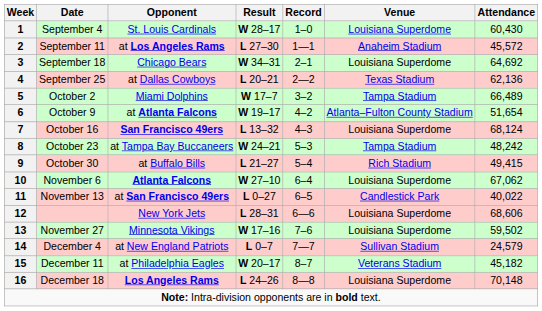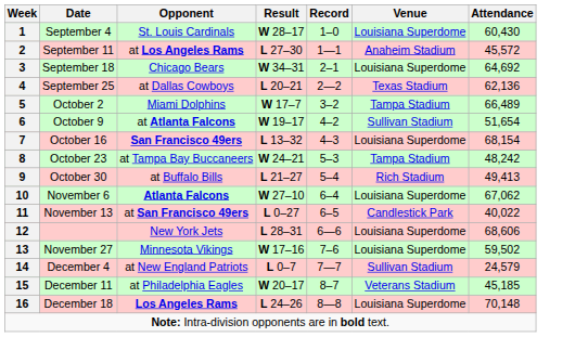6 | Venue: Atlanta–Fulton County Stadium -> Sullivan Stadium
7 | Attendance: 68,124 -> 68,154
9 | Attendance: 49,415 -> 49,413
15 | Attendance: 45,182 -> 45,185
